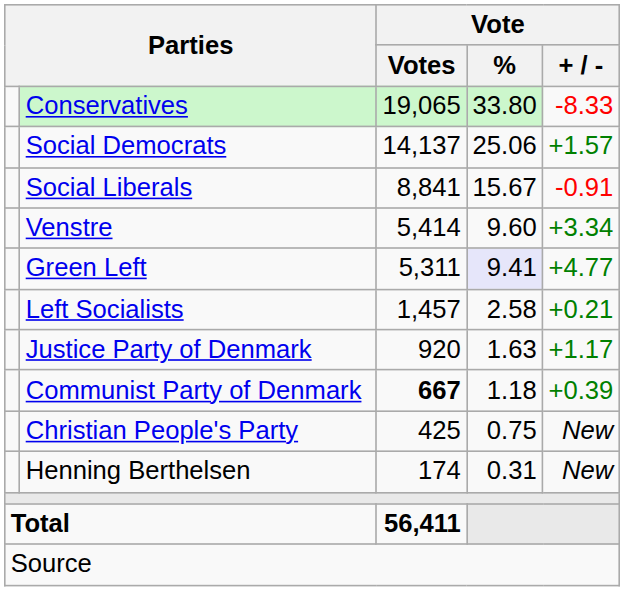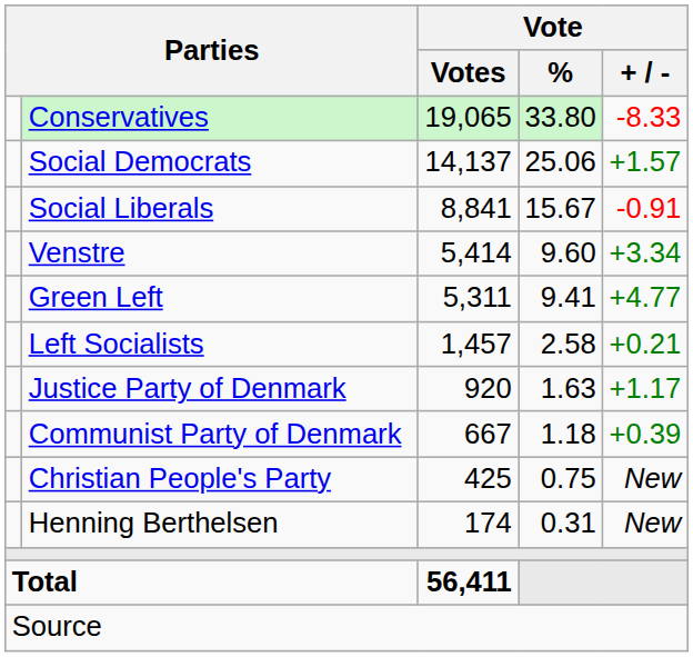Green Left | Vote / %: lavender background -> no background
Communist Party of Denmark | Vote / Votes: bold -> normal
